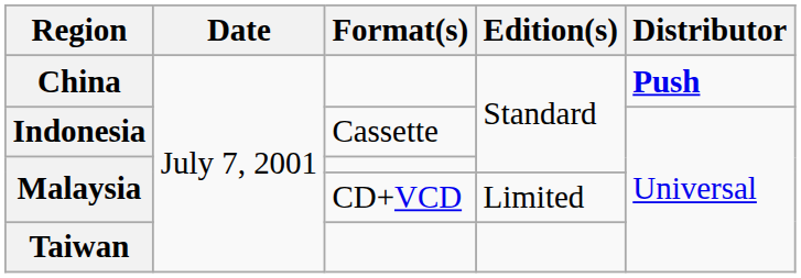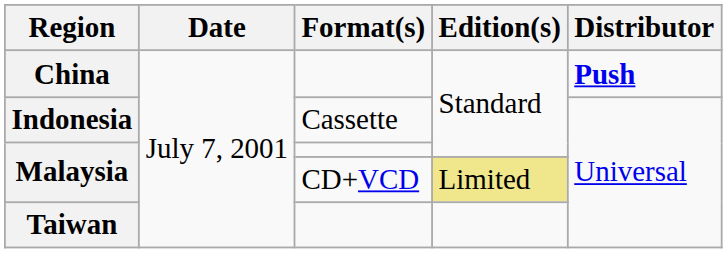Malaysia / CD+VCD | Edition(s): no background -> khaki background
